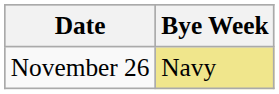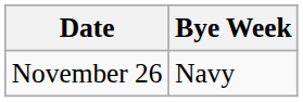November 26 | column 2: khaki background -> no background
